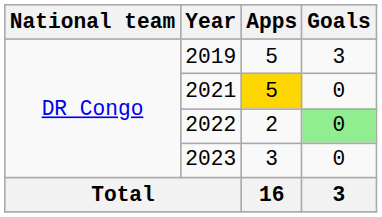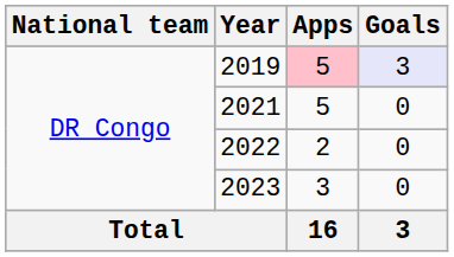2019 | Apps: no background -> pink background
2019 | Goals: no background -> lavender background
2021 | Apps: gold background -> no background
2022 | Goals: lightgreen background -> no background
